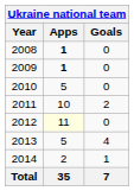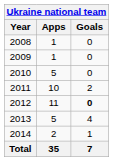2008 | Apps: bold -> normal
2009 | Apps: bold -> normal
2012 | Apps: lightyellow background -> no background
2012 | Goals: normal -> bold
